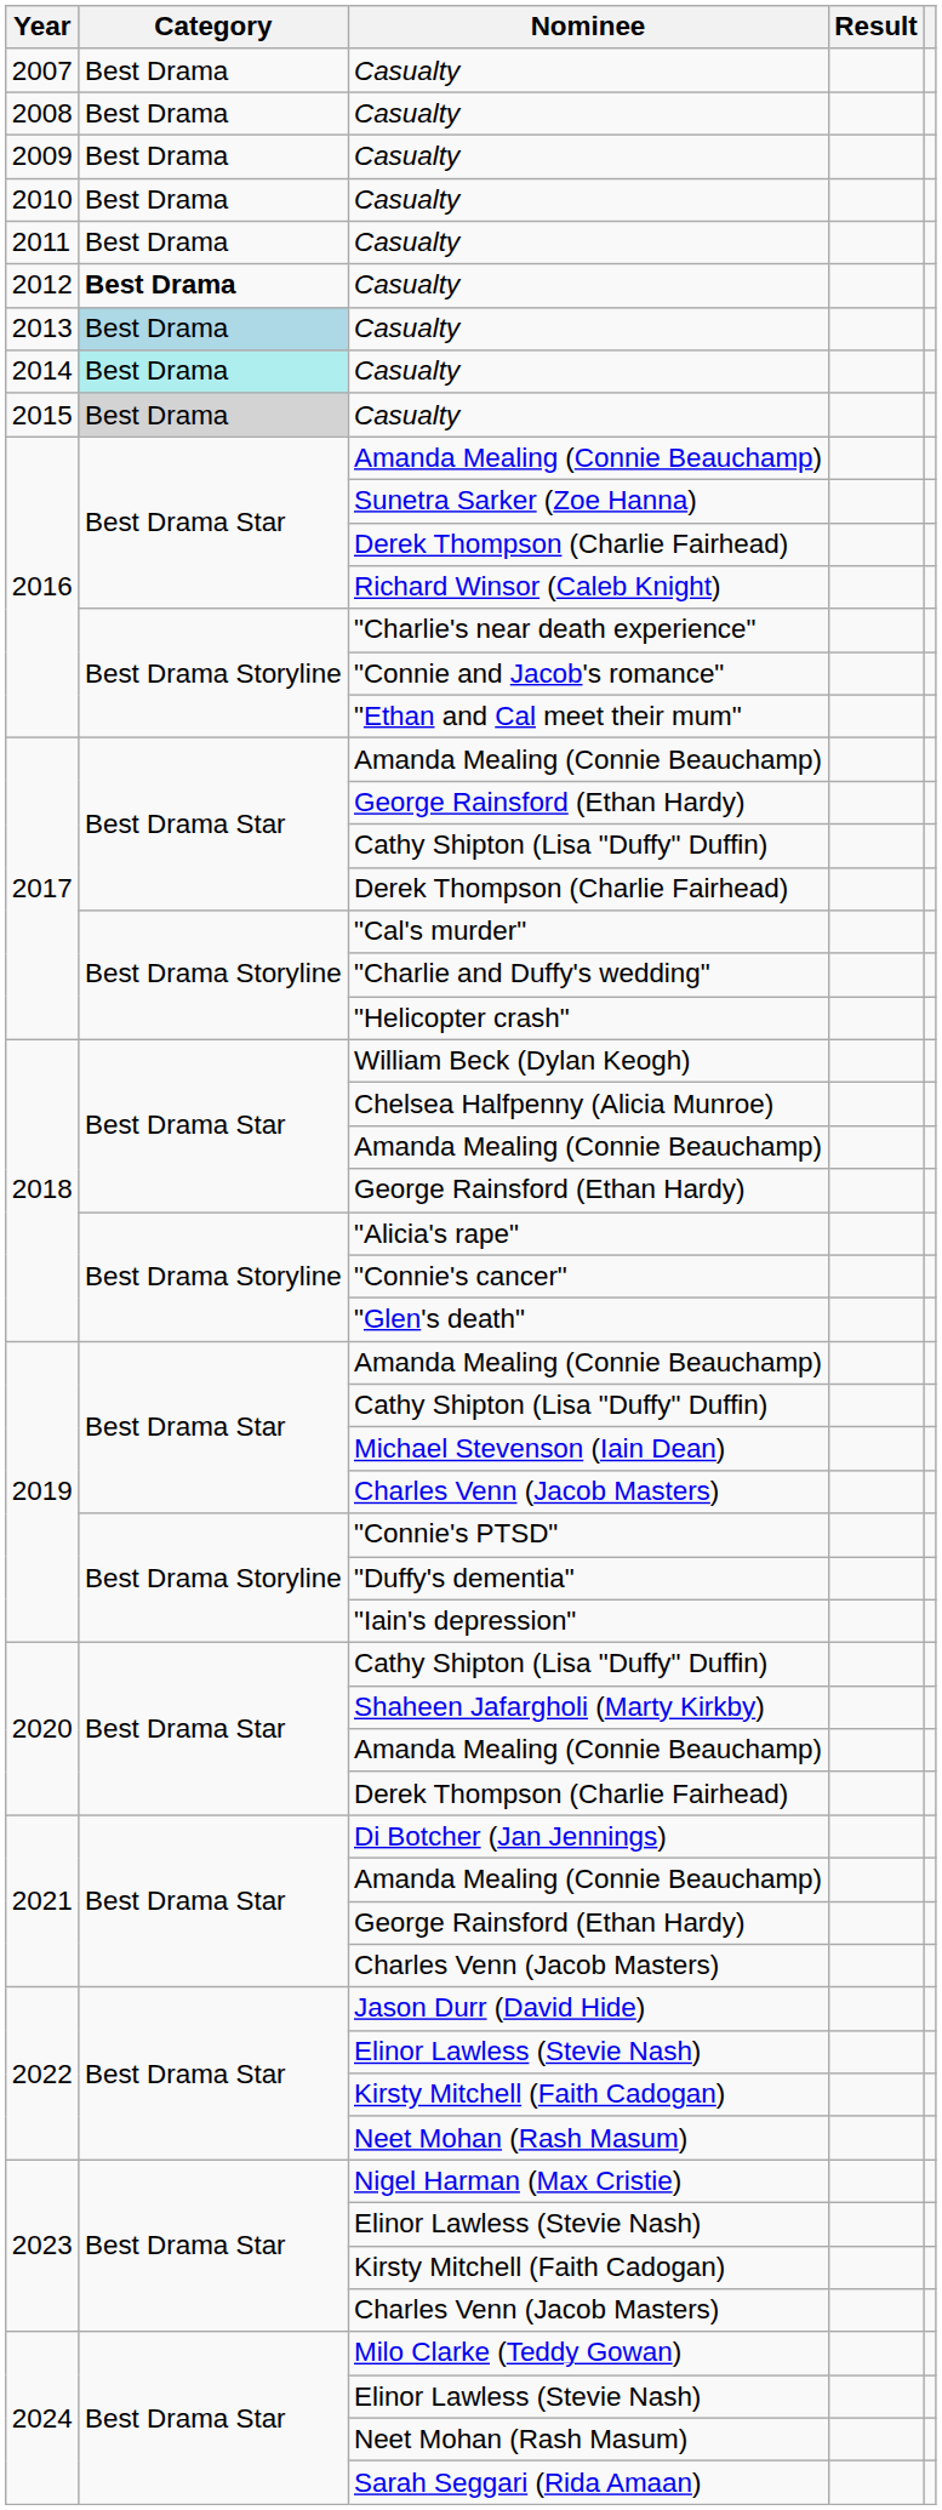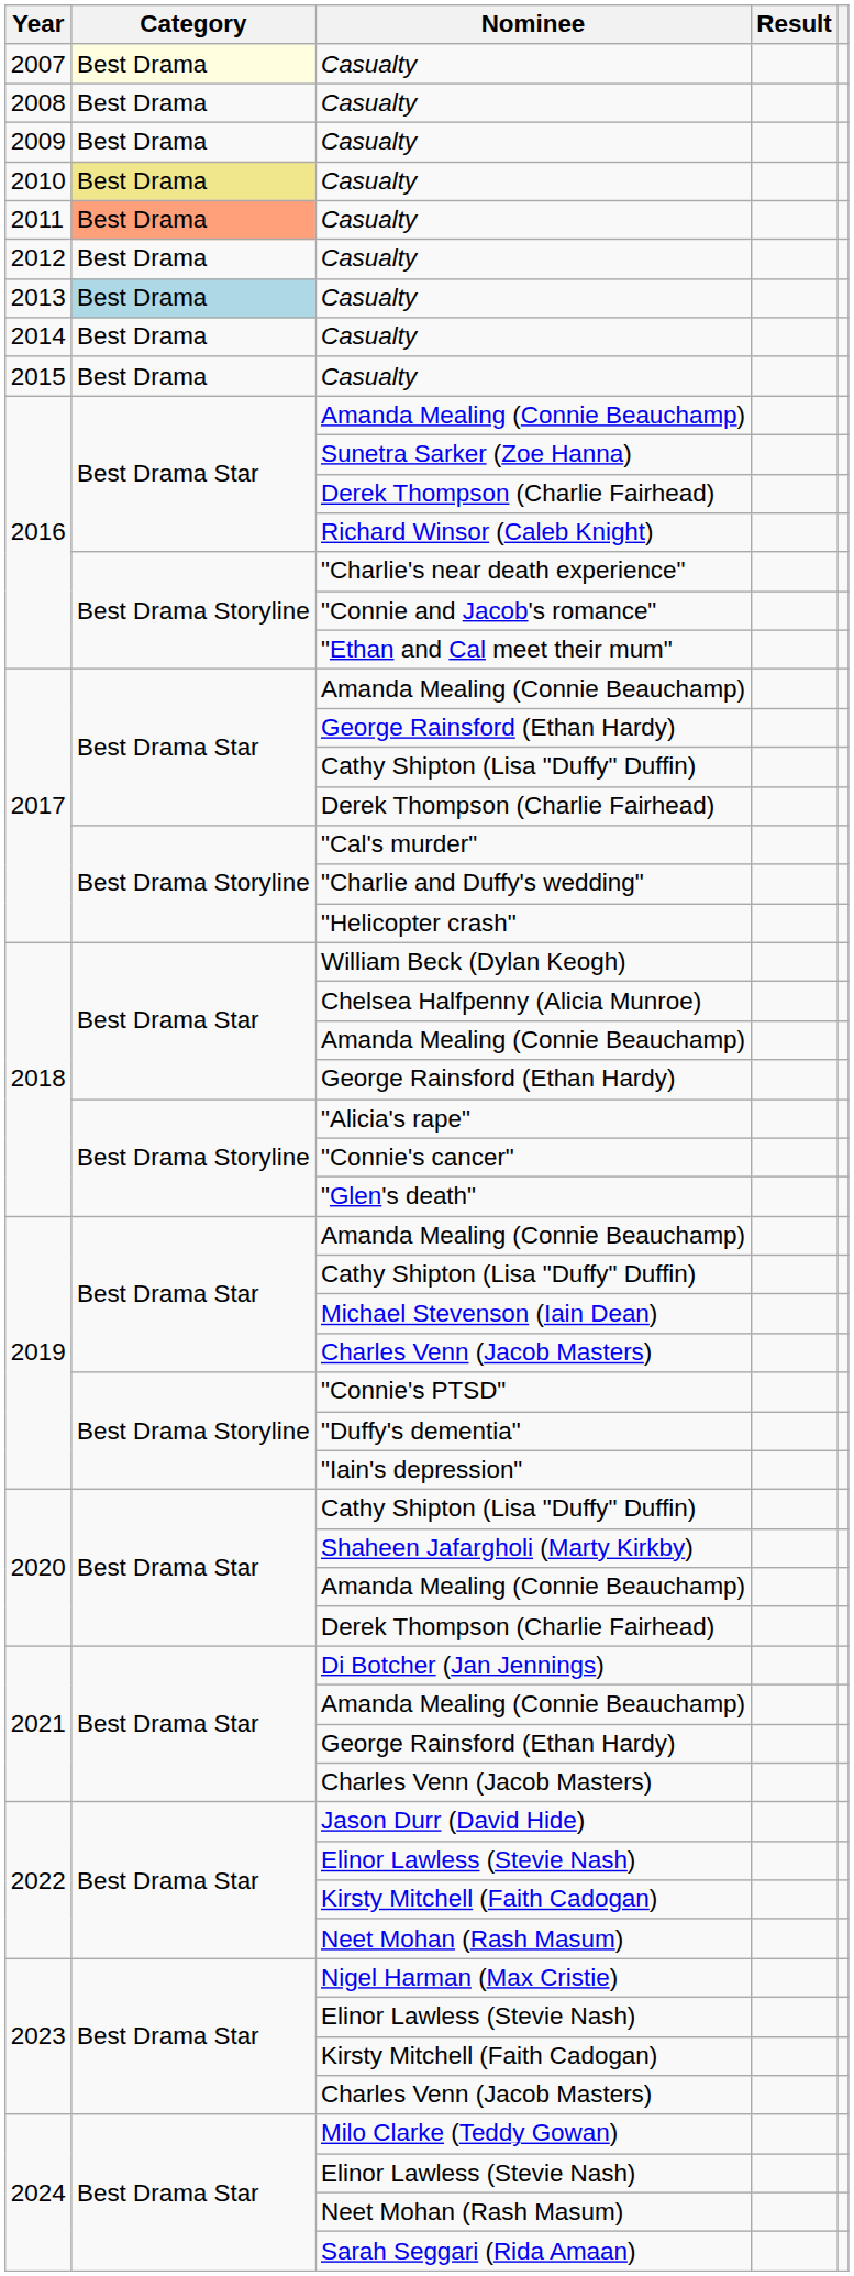2007 / Casualty | Category: no background -> lightyellow background
2010 / Casualty | Category: no background -> khaki background
2011 / Casualty | Category: no background -> lightsalmon background
2012 / Casualty | Category: bold -> normal
2014 / Casualty | Category: paleturquoise background -> no background
2015 / Casualty | Category: lightgrey background -> no background
